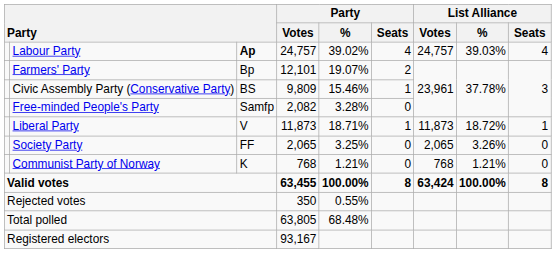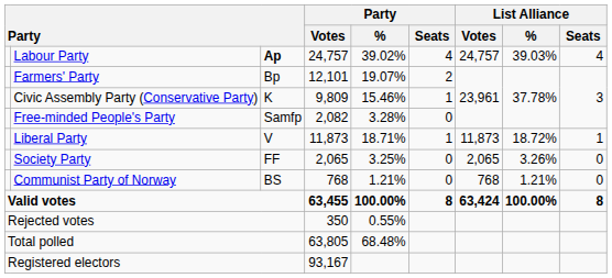Civic Assembly Party (Conservative Party) | column 3: BS -> K
Communist Party of Norway | column 3: K -> BS
